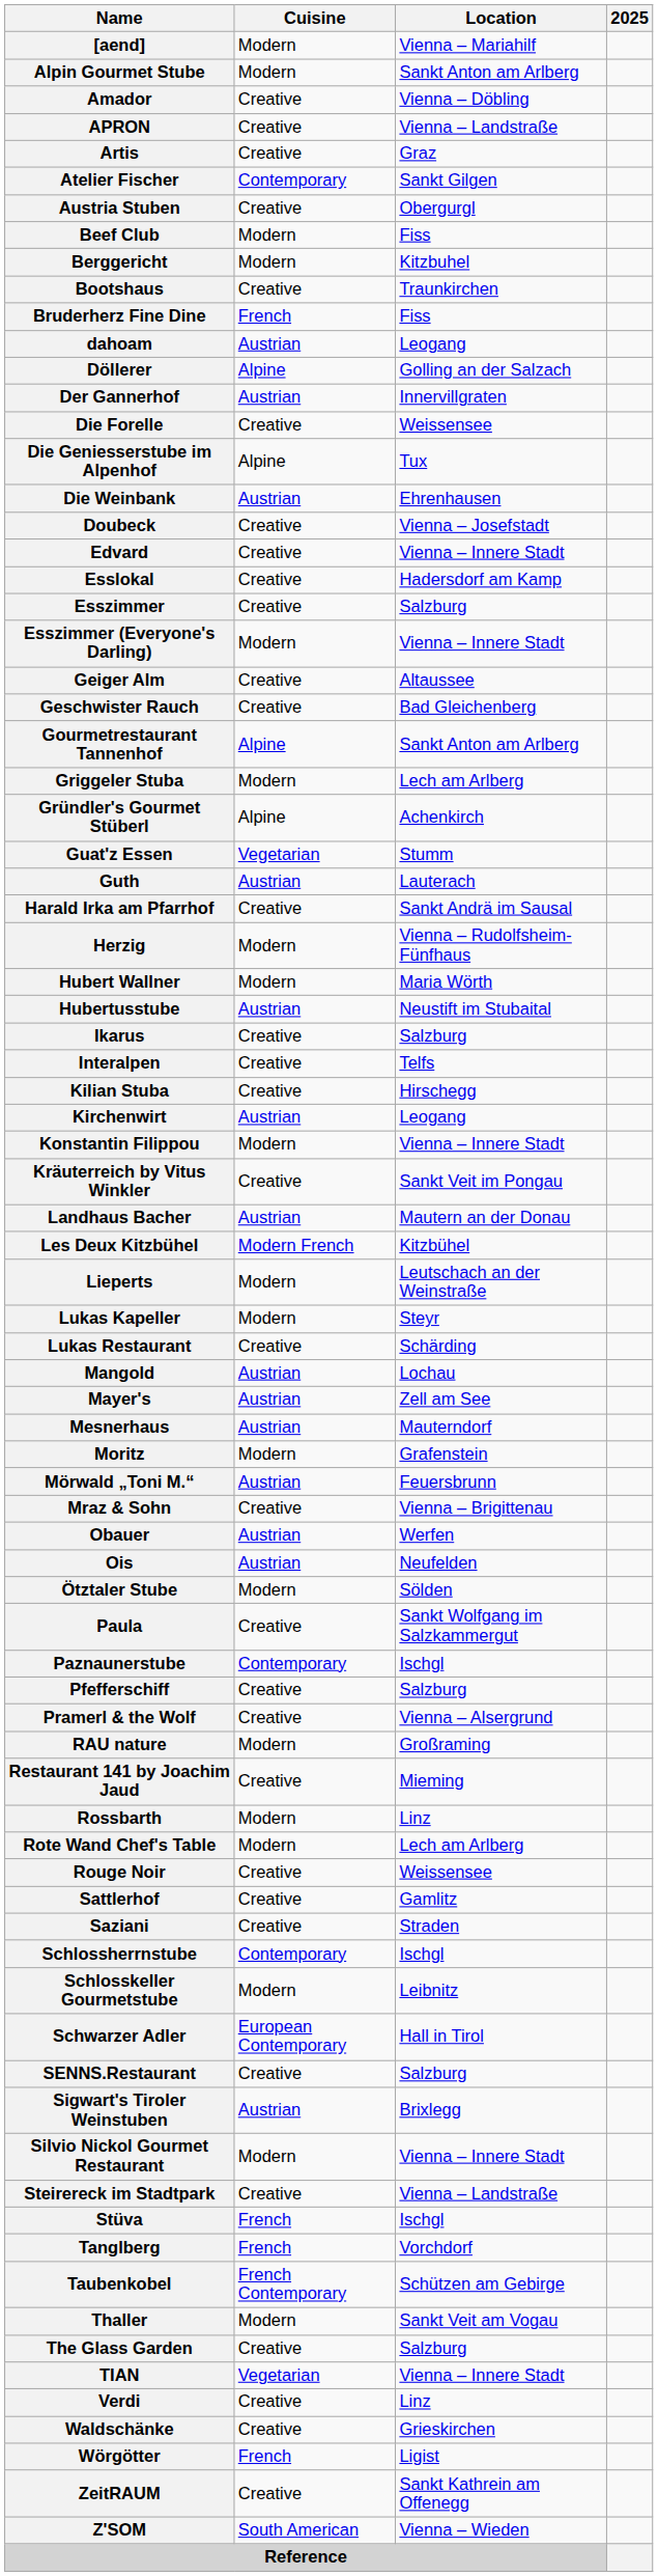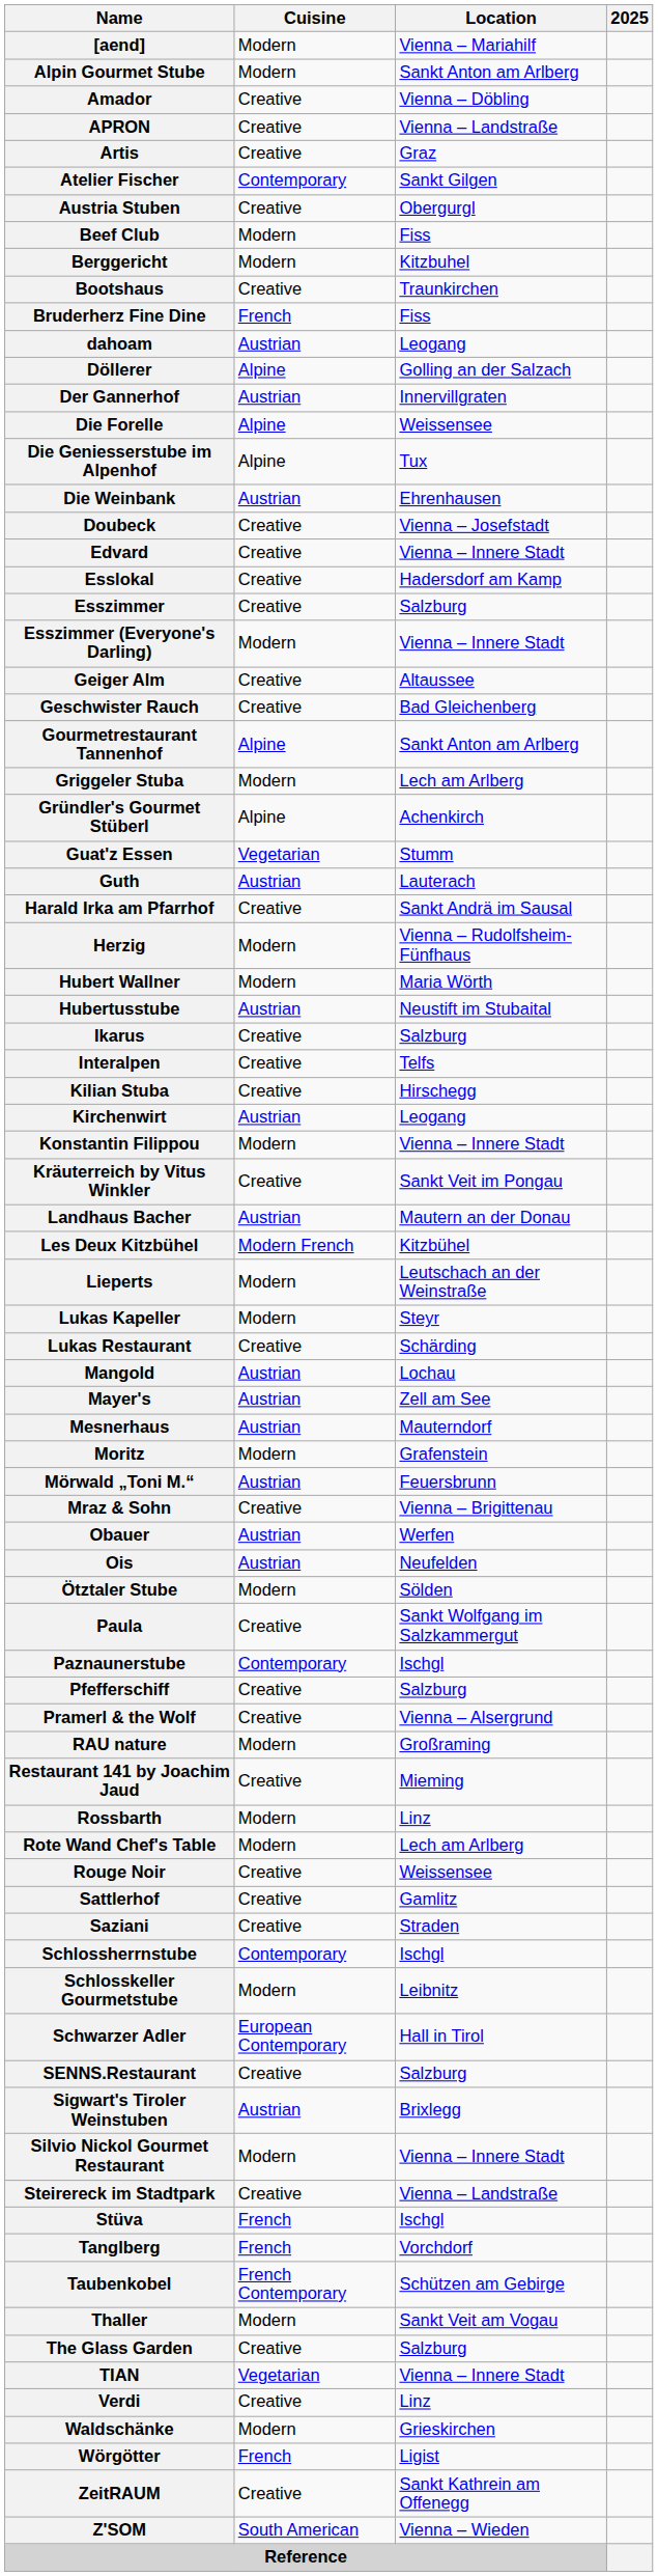Die Forelle | Cuisine: Creative -> Alpine
Waldschänke | Cuisine: Creative -> Modern
